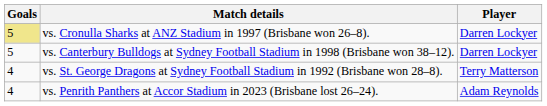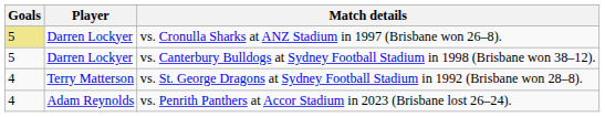columns swapped: Player <-> Match details
